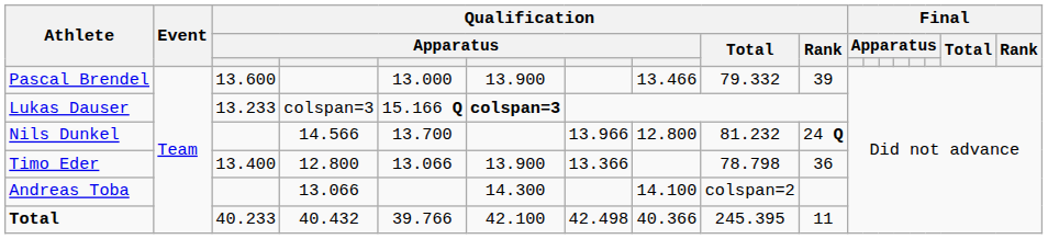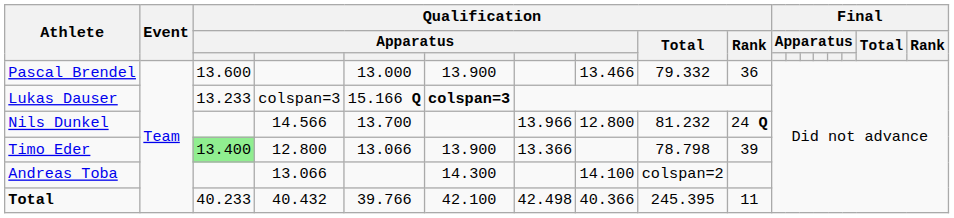Pascal Brendel | Qualification / Rank: 39 -> 36
Timo Eder | column 3: no background -> lightgreen background
Timo Eder | Qualification / Rank: 36 -> 39
